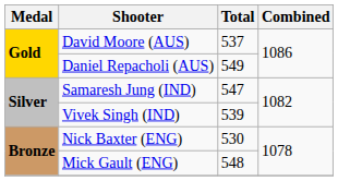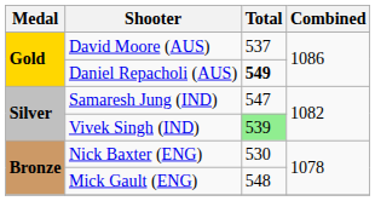Daniel Repacholi (AUS) | Total: normal -> bold
Vivek Singh (IND) | Total: no background -> lightgreen background
